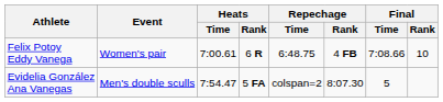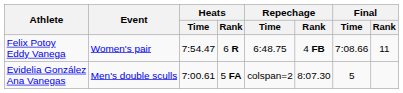Felix Potoy Eddy Vanega | Heats / Time: 7:00.61 -> 7:54.47
Felix Potoy Eddy Vanega | Final / Rank: 10 -> 11
Evidelia González Ana Vanegas | Heats / Time: 7:54.47 -> 7:00.61
